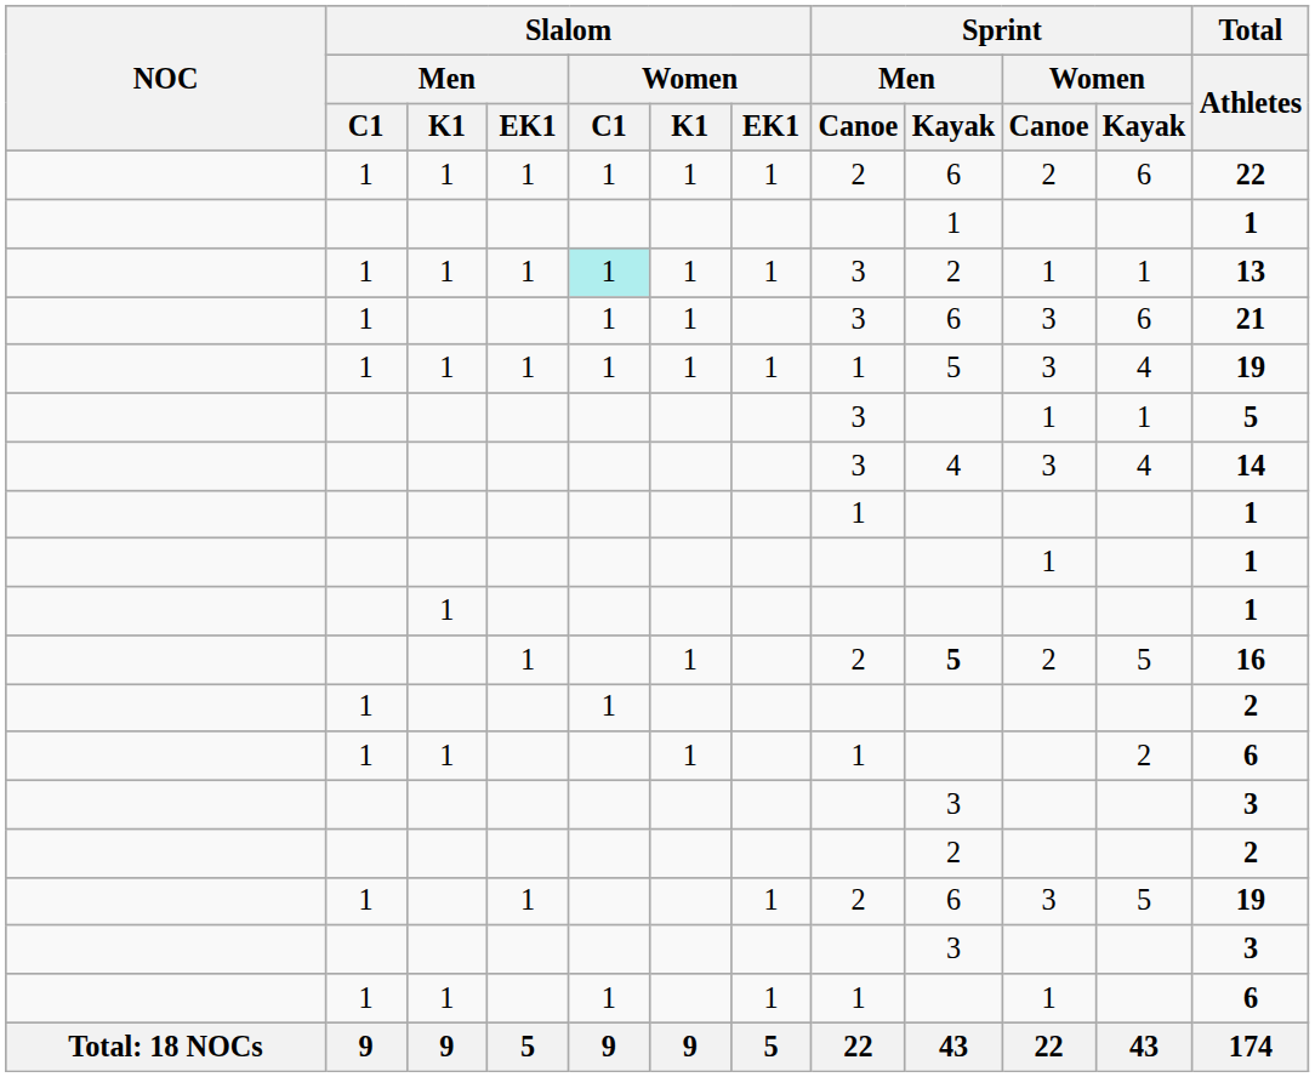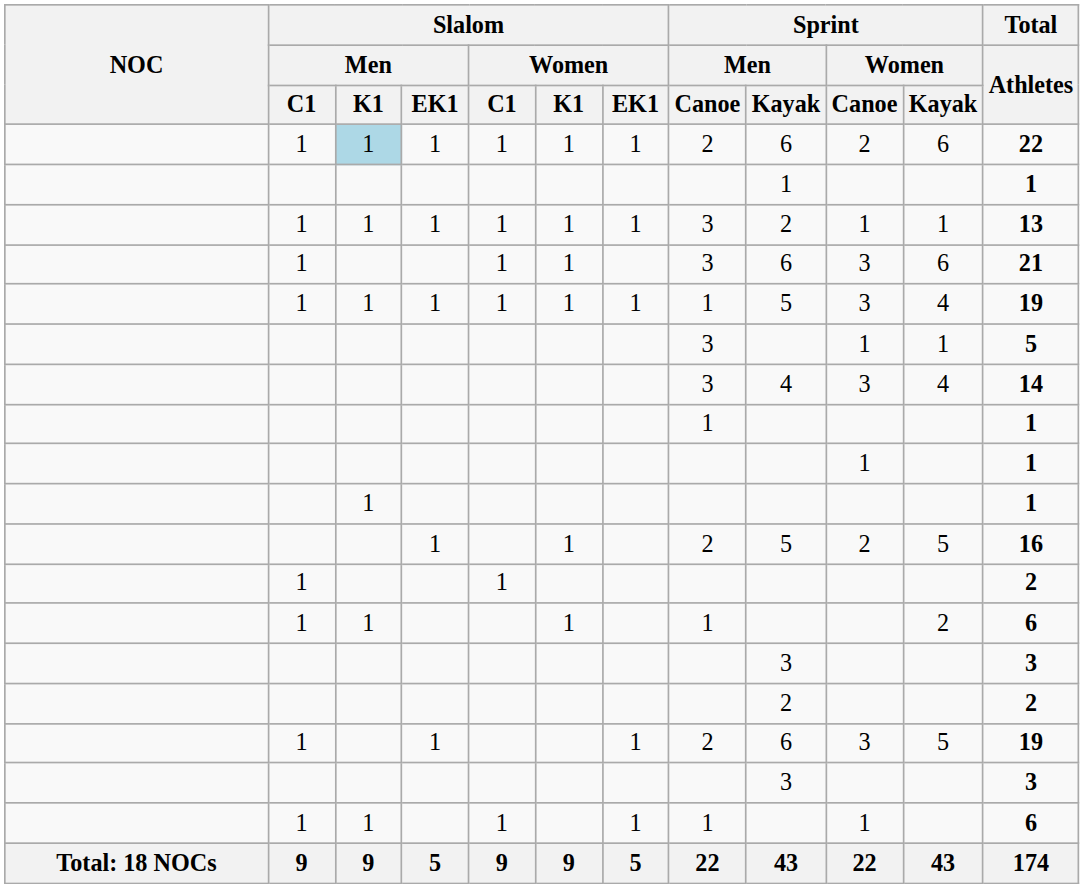row 4 | Slalom / Men / K1: no background -> lightblue background
row 6 | Slalom / Women / C1: paleturquoise background -> no background
row 14 | Sprint / Men / Kayak: bold -> normal
